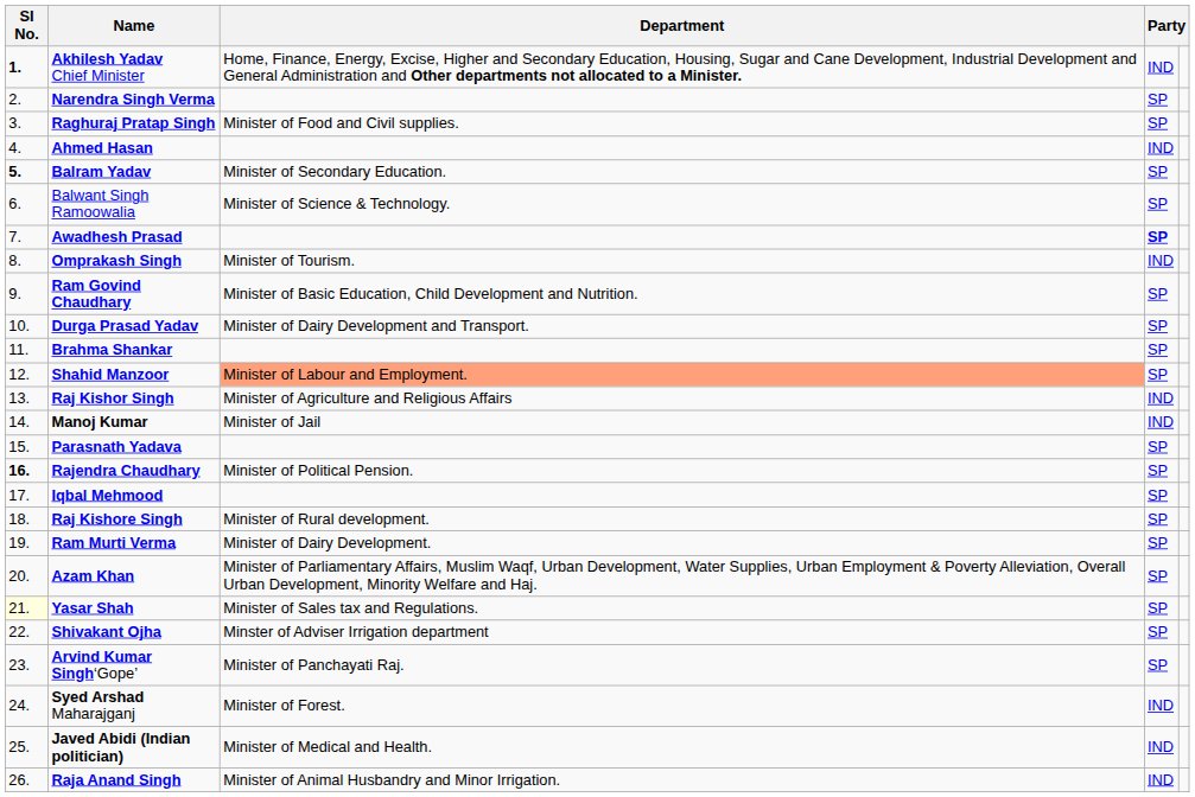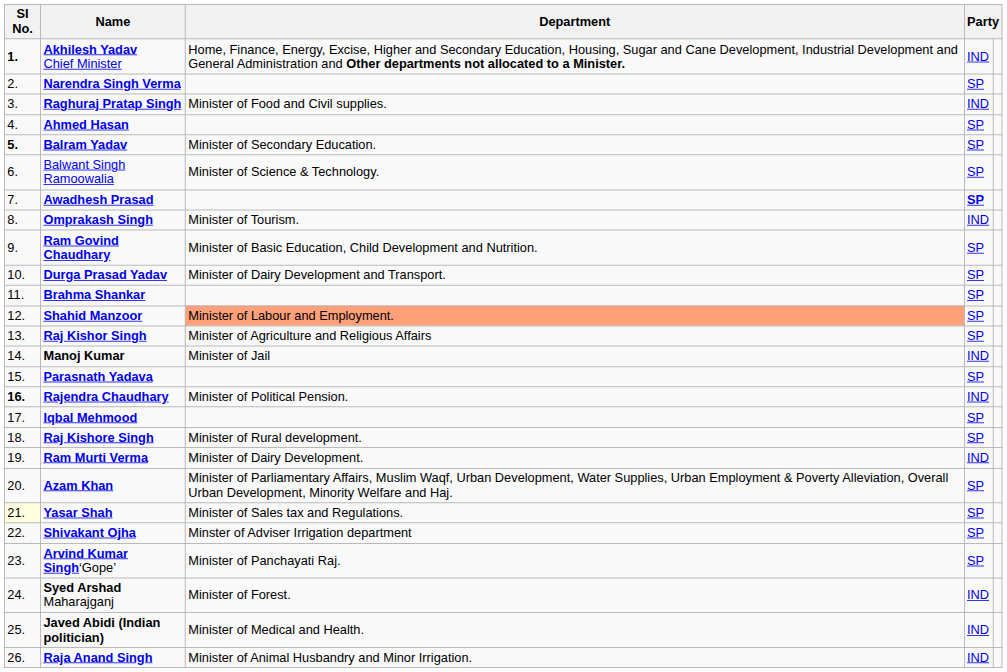Raghuraj Pratap Singh | column 4: SP -> IND
Ahmed Hasan | column 4: IND -> SP
Raj Kishor Singh | column 4: IND -> SP
Rajendra Chaudhary | column 4: SP -> IND
Ram Murti Verma | column 4: SP -> IND
